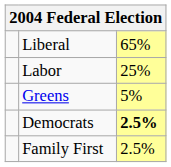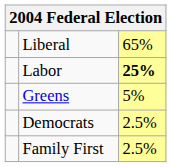Labor | column 3: normal -> bold
Democrats | column 3: bold -> normal
